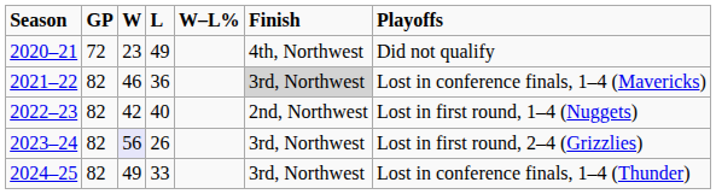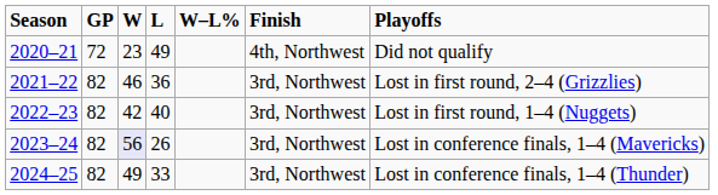2021–22 | column 6: lightgrey background -> no background
2021–22 | column 7: Lost in conference finals, 1–4 (Mavericks) -> Lost in first round, 2–4 (Grizzlies)
2022–23 | column 6: 2nd, Northwest -> 3rd, Northwest
2023–24 | column 7: Lost in first round, 2–4 (Grizzlies) -> Lost in conference finals, 1–4 (Mavericks)
